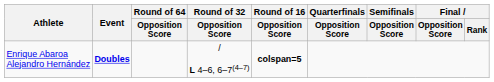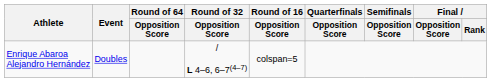Enrique Abaroa Alejandro Hernández | Event: bold -> normal
Enrique Abaroa Alejandro Hernández | Round of 16 / Opposition Score: bold -> normal
